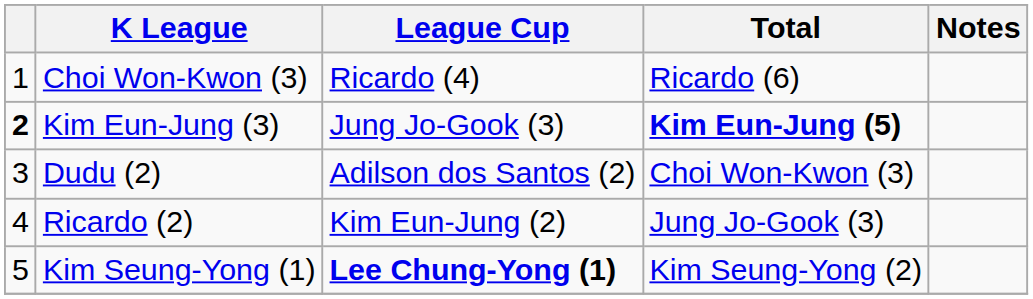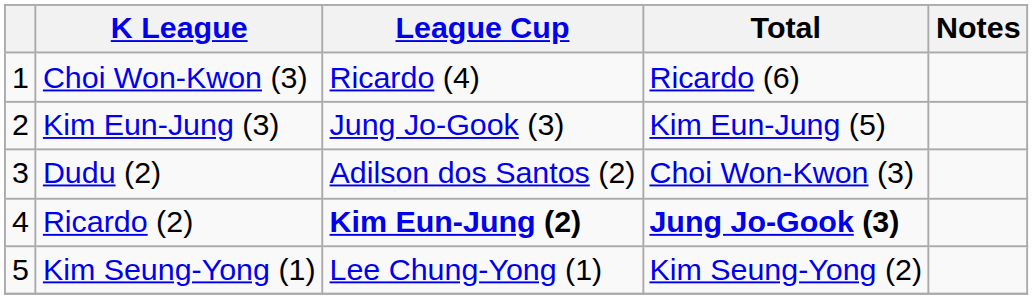Kim Eun-Jung (3) | column 1: bold -> normal
Kim Eun-Jung (3) | Total: bold -> normal
Ricardo (2) | League Cup: normal -> bold
Ricardo (2) | Total: normal -> bold
Kim Seung-Yong (1) | League Cup: bold -> normal
